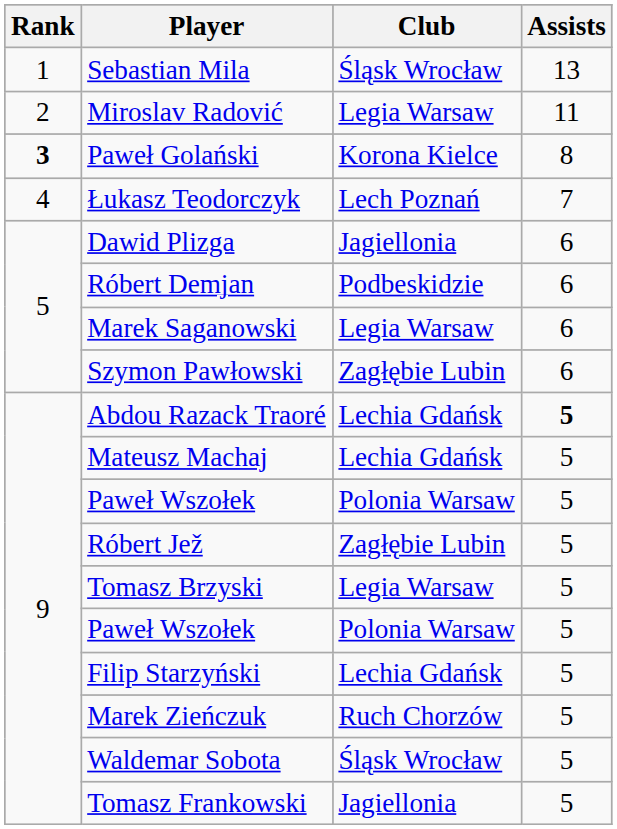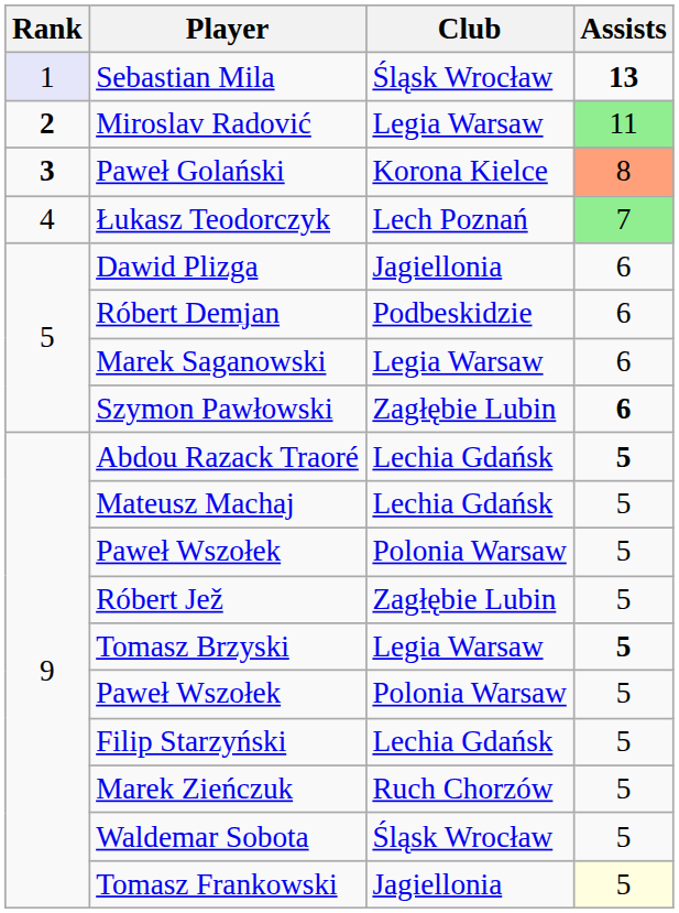Sebastian Mila | Rank: no background -> lavender background
Sebastian Mila | Assists: normal -> bold
Miroslav Radović | Rank: normal -> bold
Miroslav Radović | Assists: no background -> lightgreen background
Paweł Golański | Assists: no background -> lightsalmon background
Łukasz Teodorczyk | Assists: no background -> lightgreen background
Szymon Pawłowski | Assists: normal -> bold
Tomasz Brzyski | Assists: normal -> bold
Tomasz Frankowski | Assists: no background -> lightyellow background
